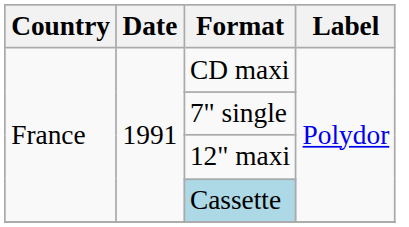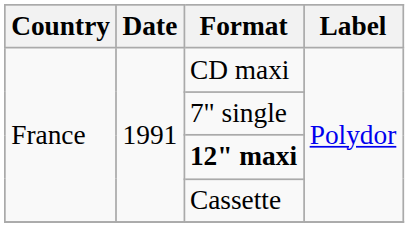12" maxi | Format: normal -> bold
Cassette | Format: lightblue background -> no background
